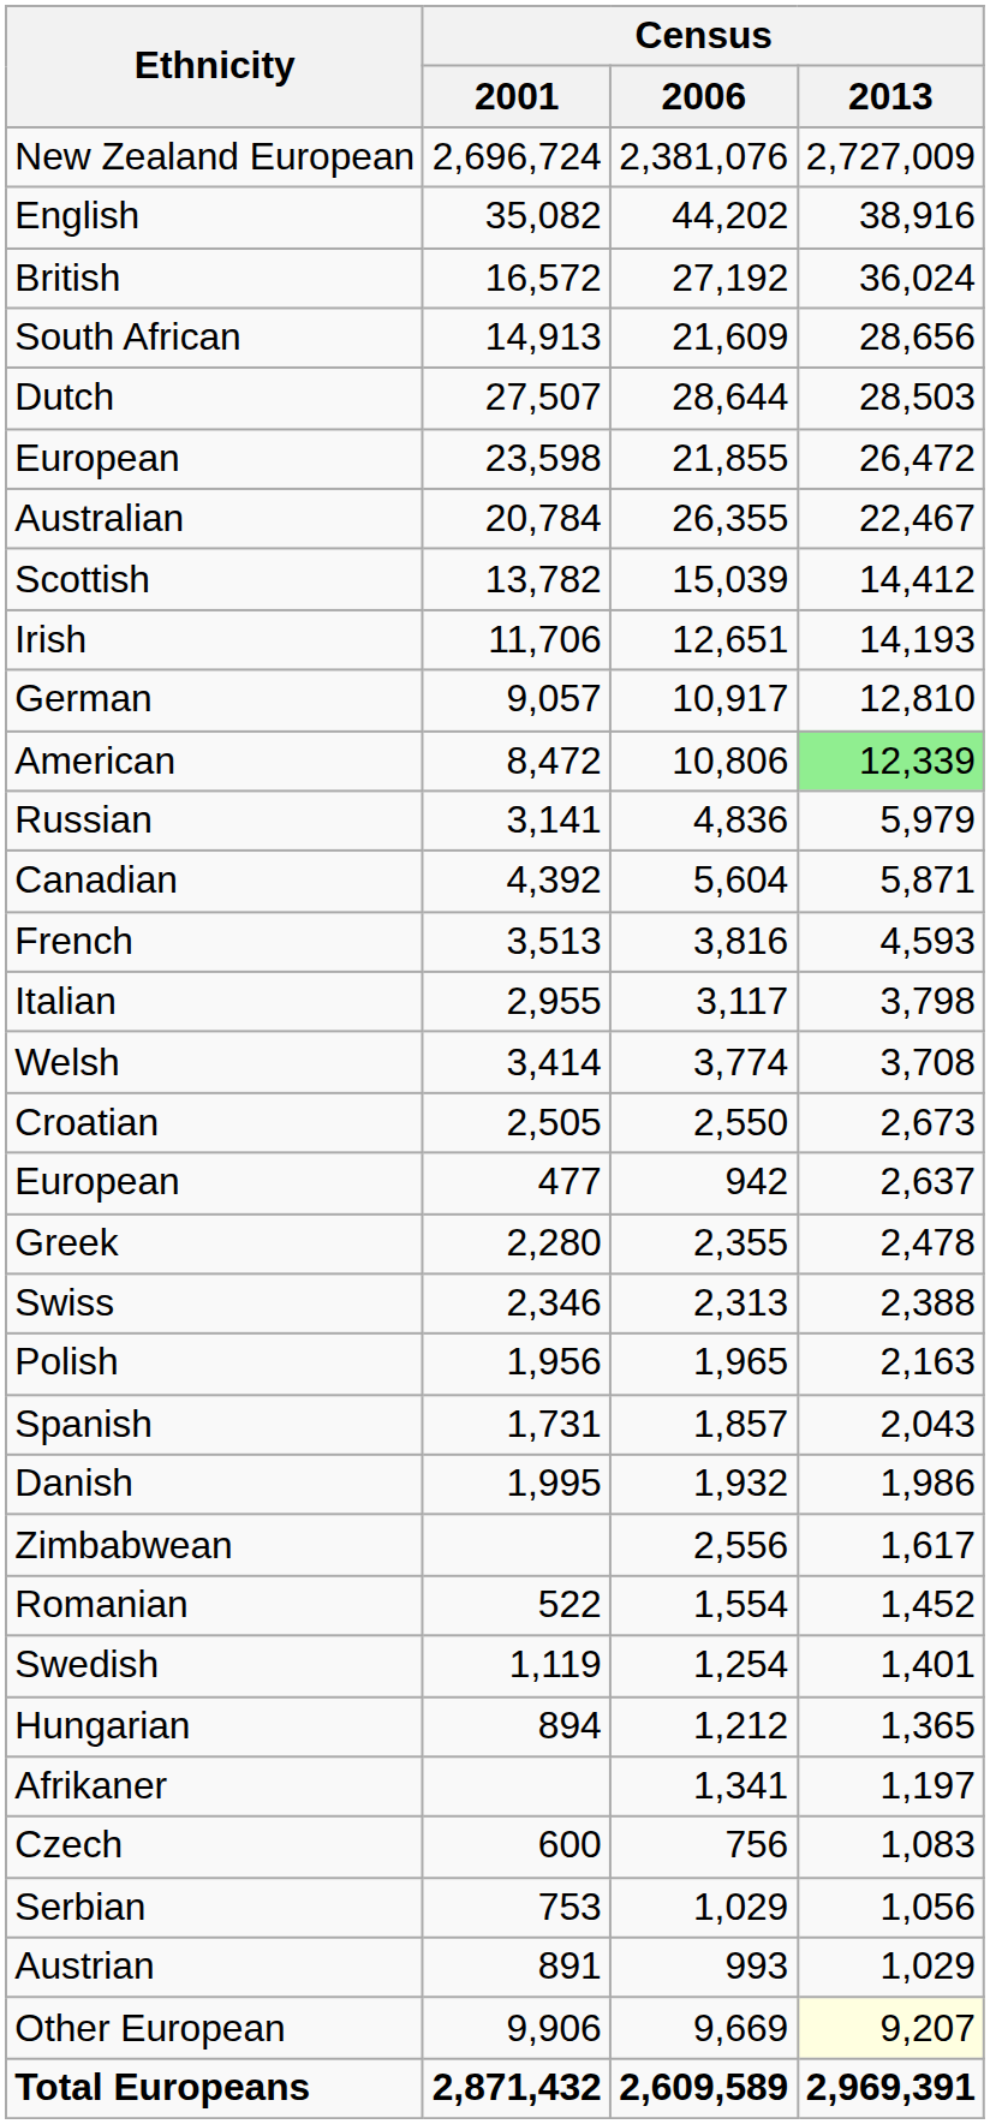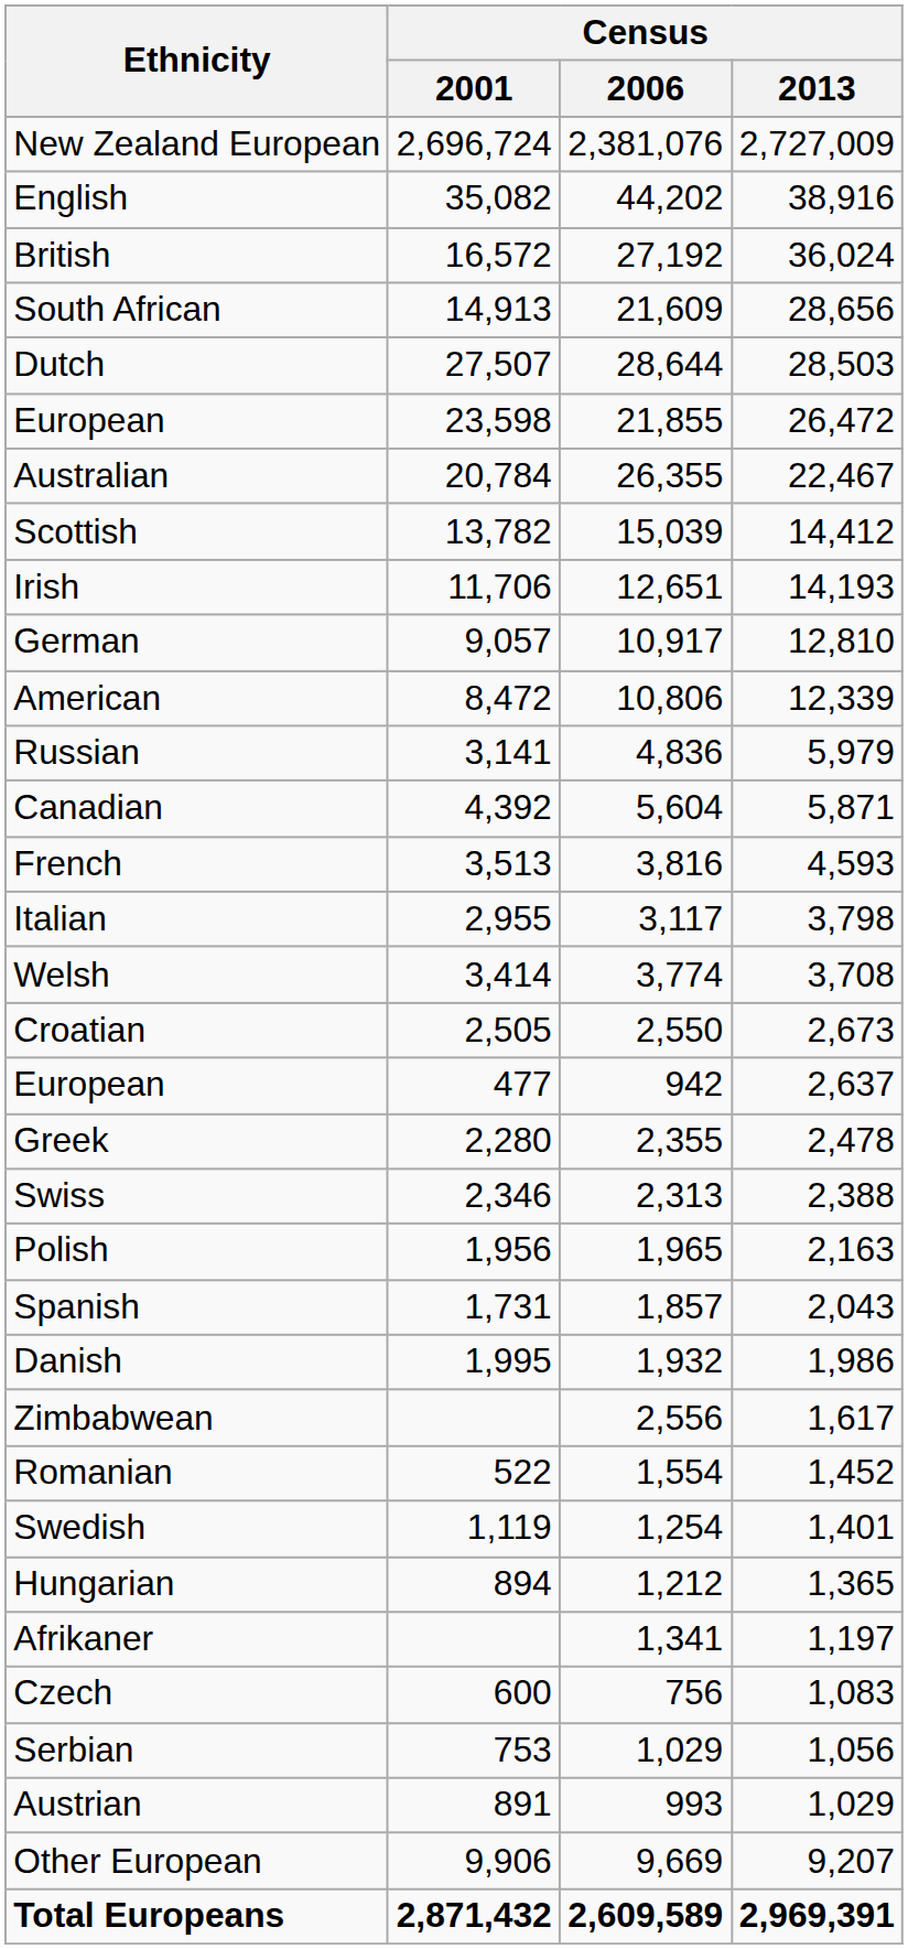American | Census / 2013: lightgreen background -> no background
Other European | Census / 2013: lightyellow background -> no background
